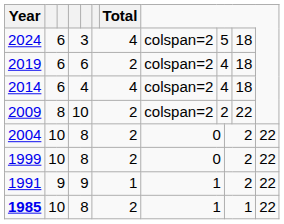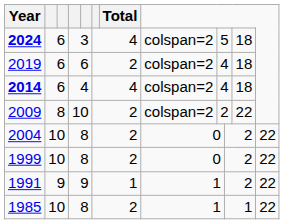2024 | Year: normal -> bold
2014 | Year: normal -> bold
1985 | Year: bold -> normal
